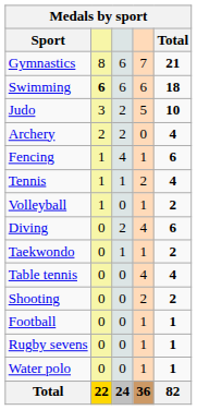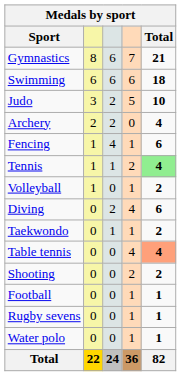Swimming | column 2: bold -> normal
Tennis | Total: no background -> lightgreen background
Table tennis | Total: no background -> lightsalmon background
